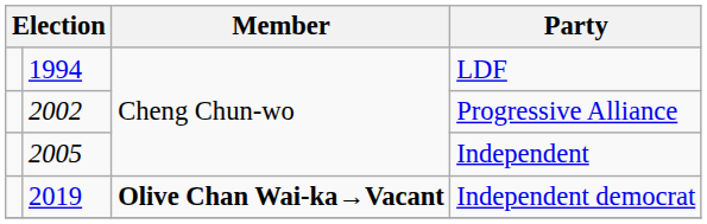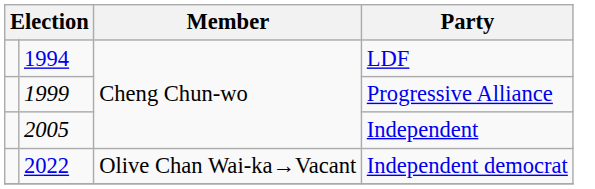Progressive Alliance | column 2: 2002 -> 1999
Independent democrat | column 2: 2019 -> 2022
Independent democrat | Member: bold -> normal
